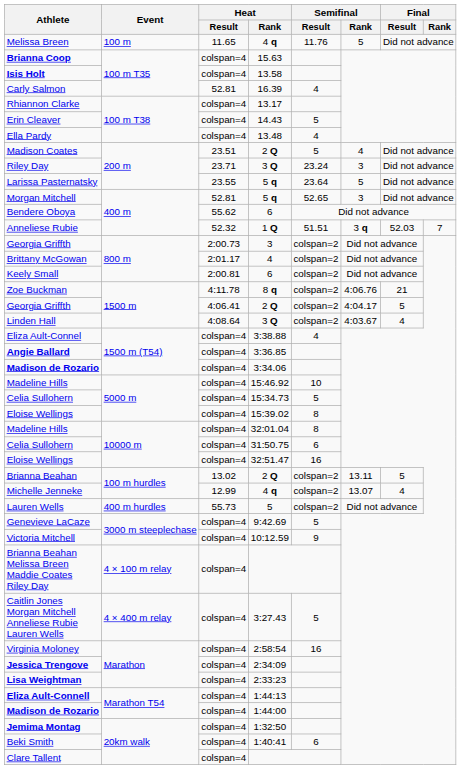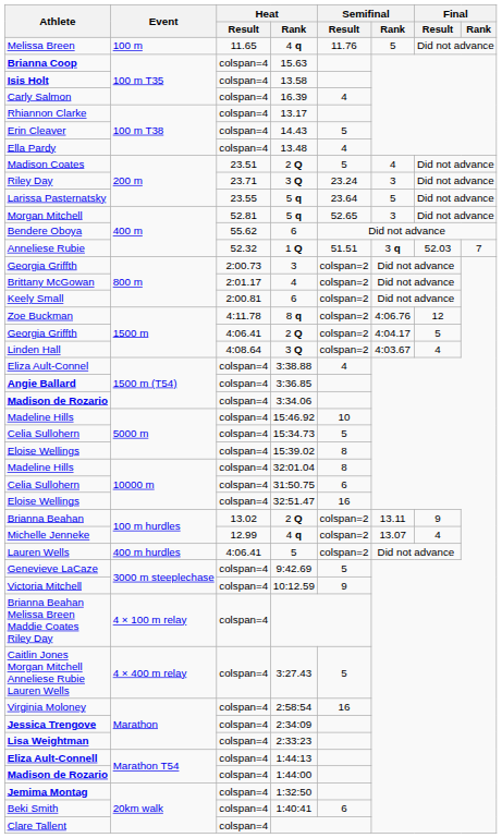Carly Salmon | Heat / Result: 52.81 -> colspan=4
Zoe Buckman | Final / Result: 21 -> 12
Brianna Beahan | Final / Result: 5 -> 9
Lauren Wells | Heat / Result: 55.73 -> 4:06.41
